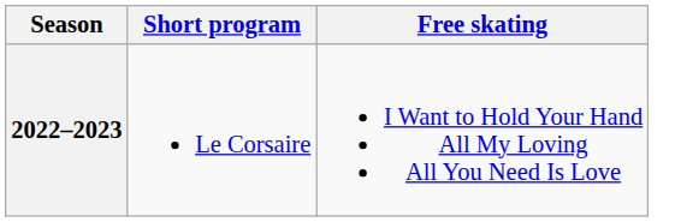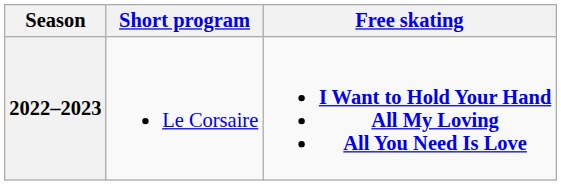row 2 | Free skating: normal -> bold
